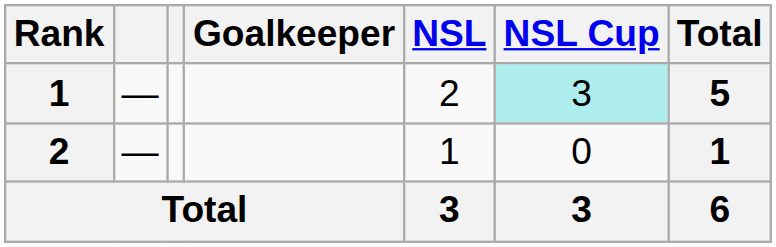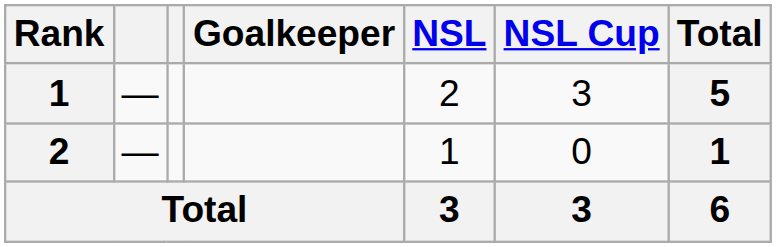row 2 | NSL Cup: paleturquoise background -> no background
